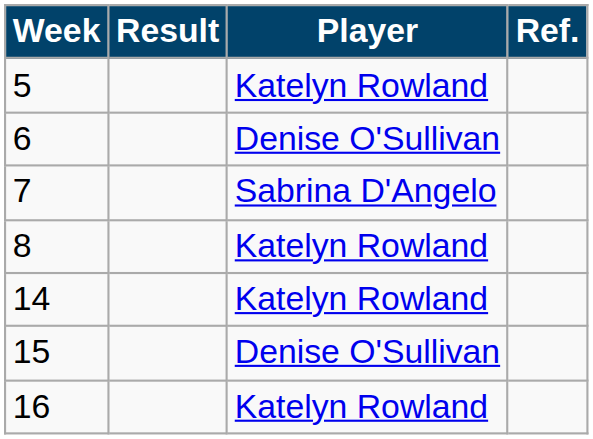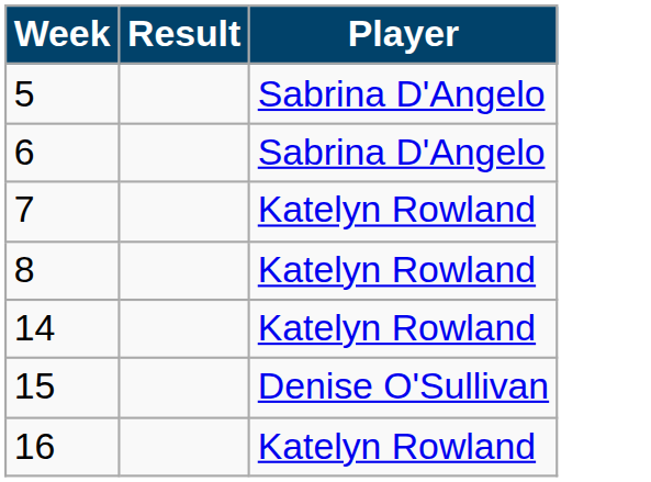- column: Ref.
5 | Player: Katelyn Rowland -> Sabrina D'Angelo
6 | Player: Denise O'Sullivan -> Sabrina D'Angelo
7 | Player: Sabrina D'Angelo -> Katelyn Rowland
